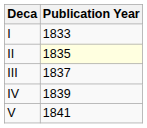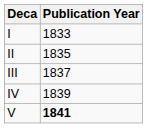II | Publication Year: lightyellow background -> no background
V | Publication Year: normal -> bold
